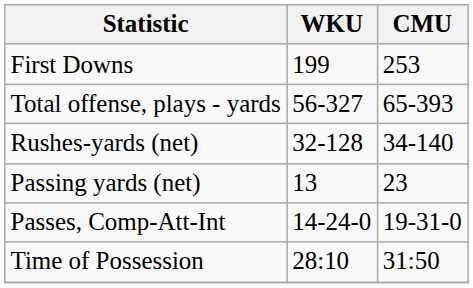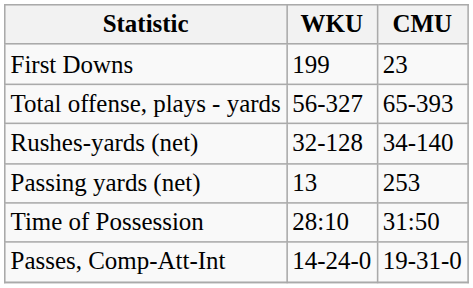First Downs | CMU: 253 -> 23
Passing yards (net) | CMU: 23 -> 253
rows swapped: Passes, Comp-Att-Int <-> Time of Possession
